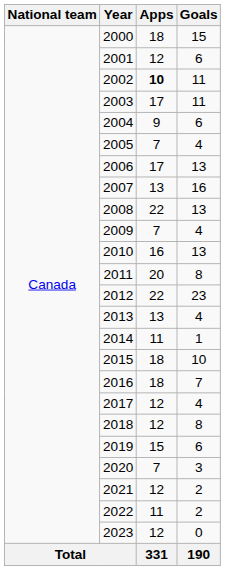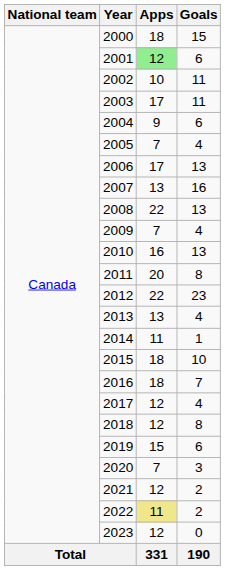2001 | Apps: no background -> lightgreen background
2002 | Apps: bold -> normal
2022 | Apps: no background -> khaki background
